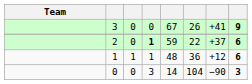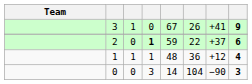row 2 | column 3: 0 -> 1
row 4 | column 8: 6 -> 4
